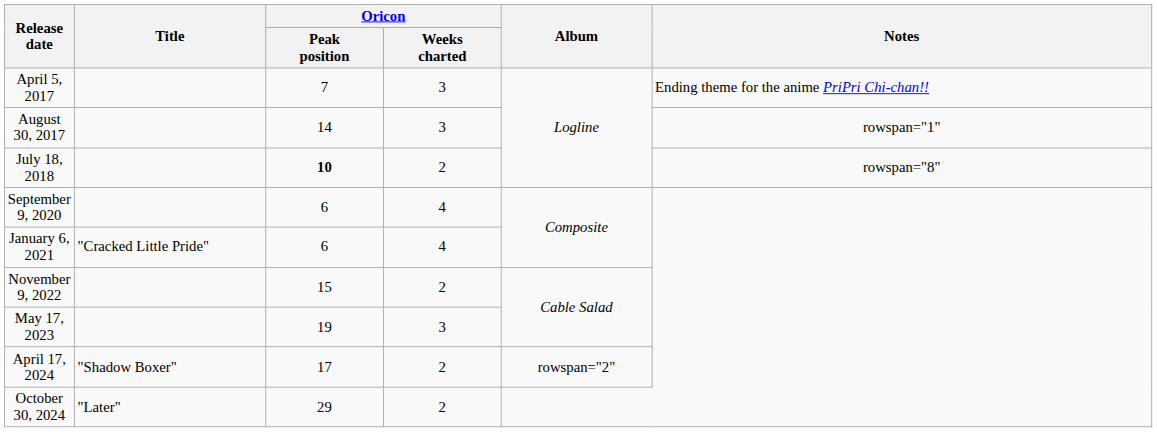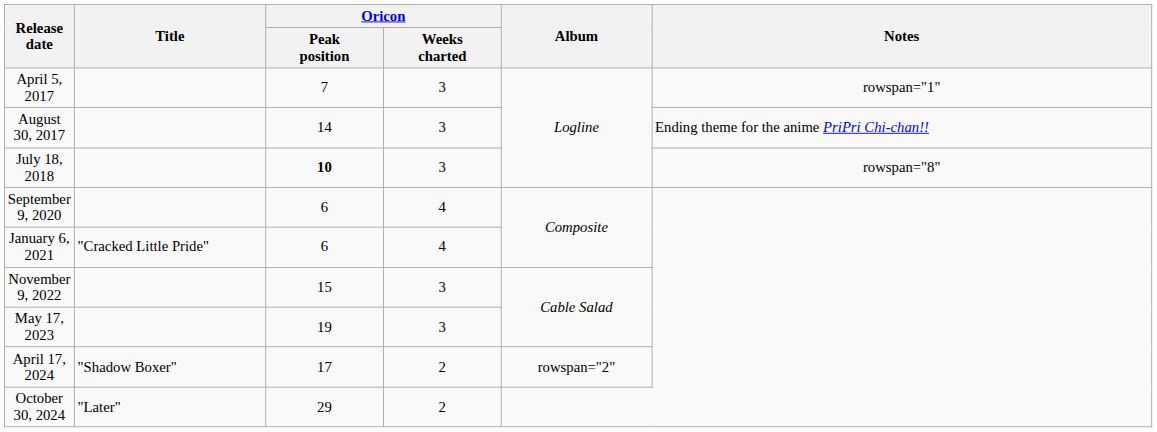April 5, 2017 | Notes: Ending theme for the anime PriPri Chi-chan!! -> rowspan="1"
August 30, 2017 | Notes: rowspan="1" -> Ending theme for the anime PriPri Chi-chan!!
July 18, 2018 | Oricon / Weeks charted: 2 -> 3
November 9, 2022 | Oricon / Weeks charted: 2 -> 3
